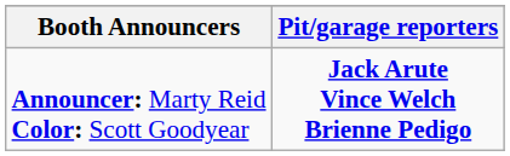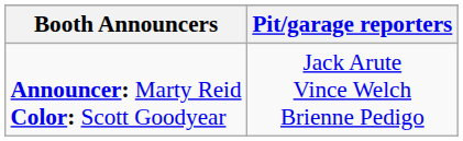Announcer: Marty Reid Color: Scott Goodyear | Pit/garage reporters: bold -> normal
